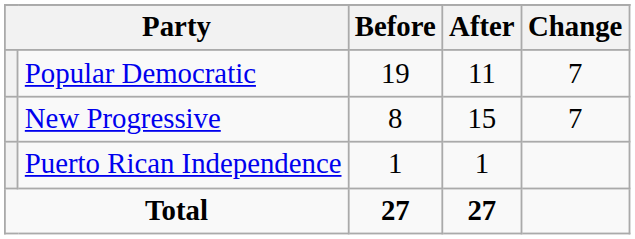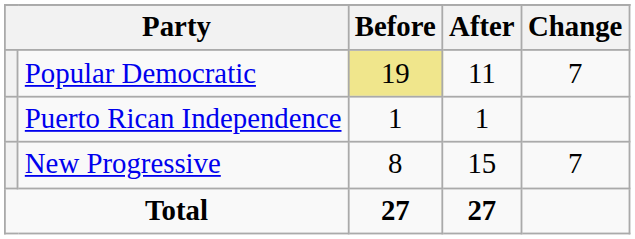Popular Democratic | Before: no background -> khaki background
rows swapped: New Progressive <-> Puerto Rican Independence
